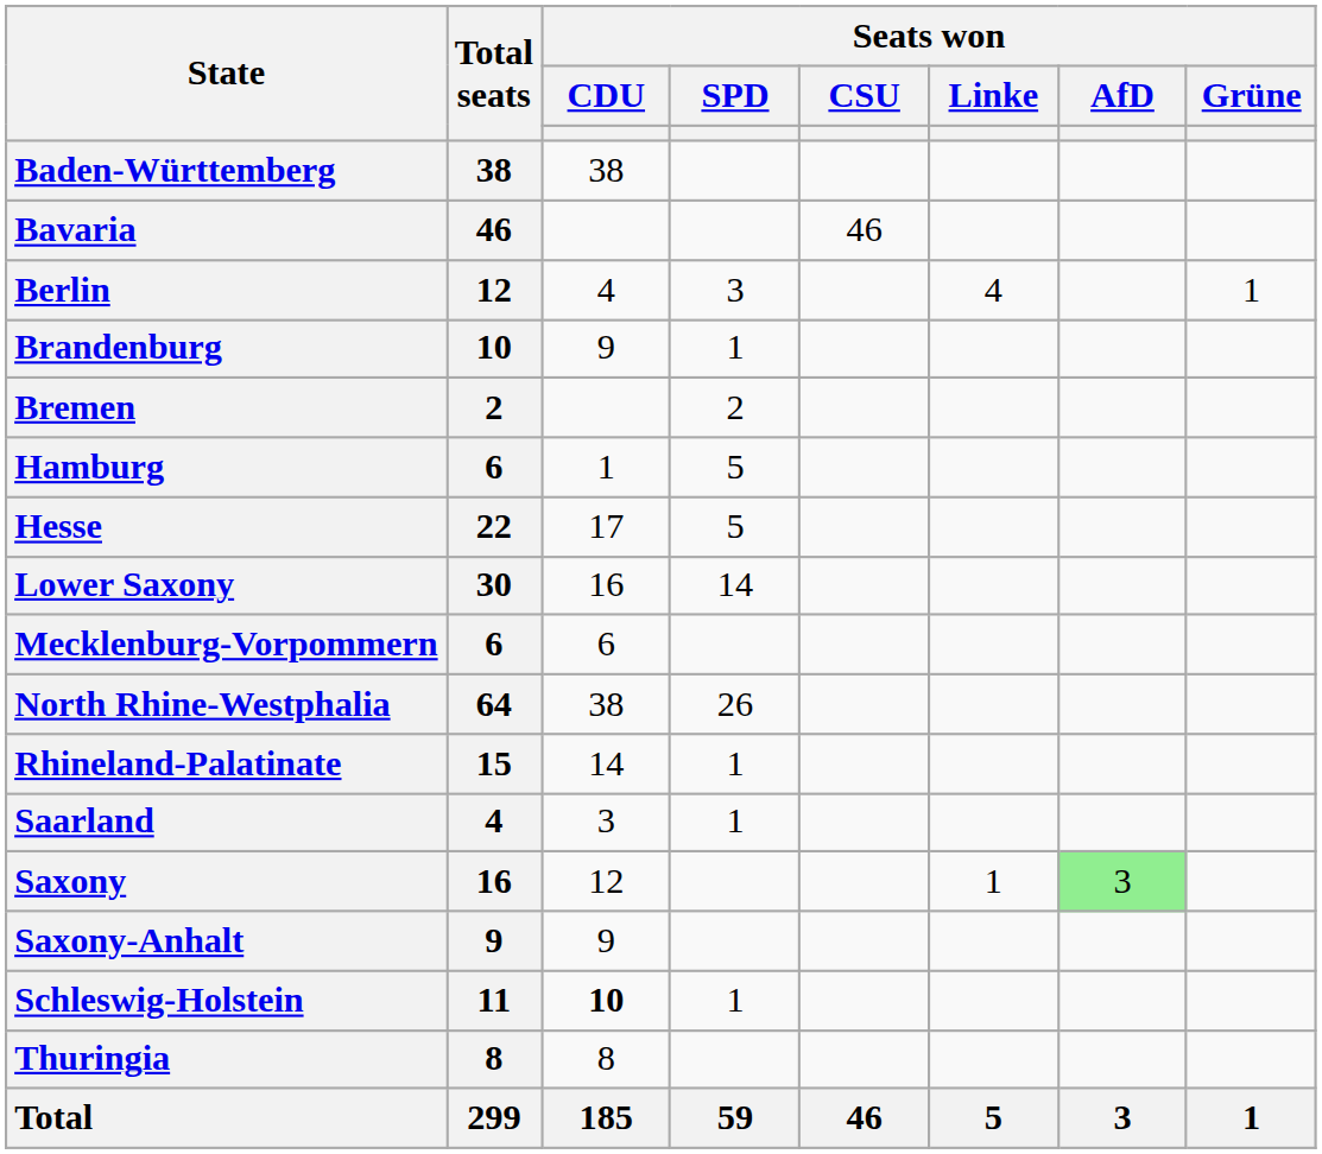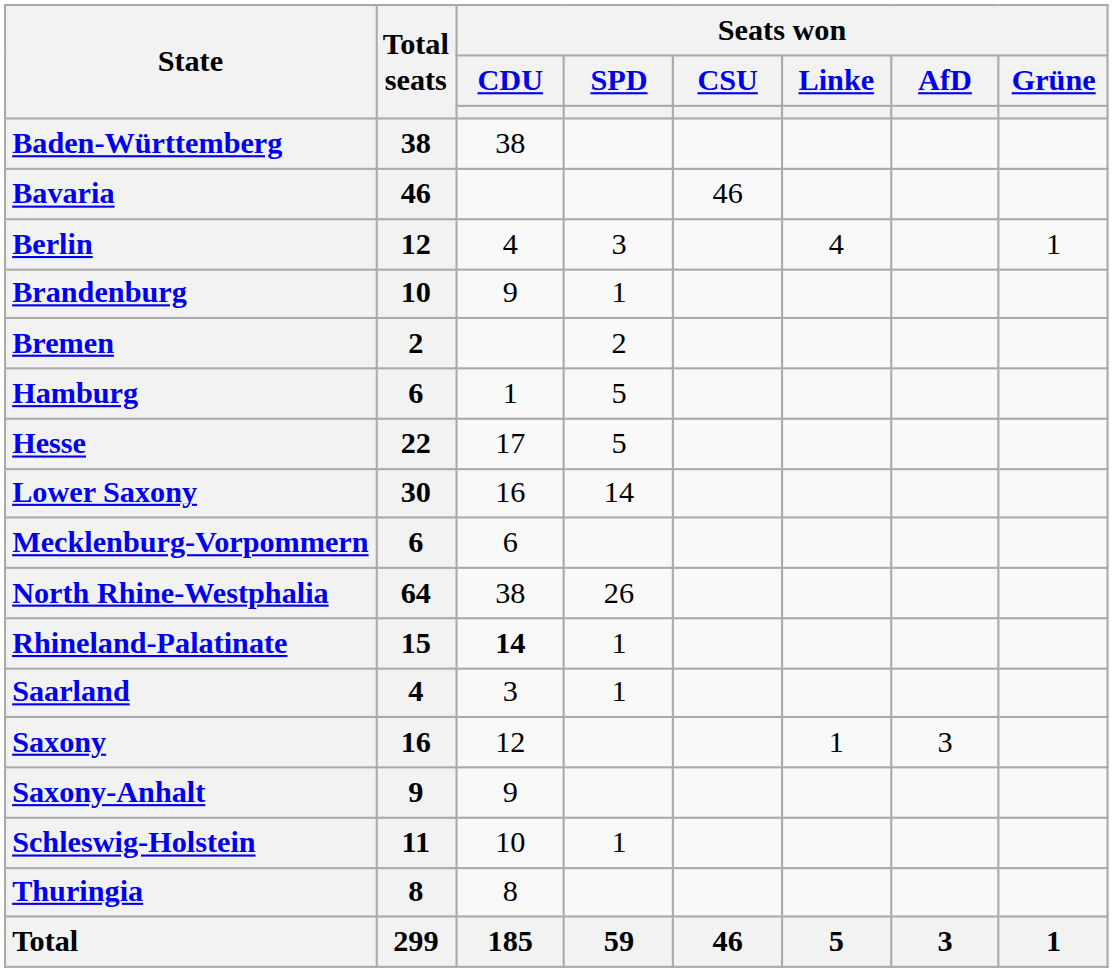Rhineland-Palatinate | Seats won / CDU: normal -> bold
Saxony | Seats won / AfD: lightgreen background -> no background
Schleswig-Holstein | Seats won / CDU: bold -> normal
